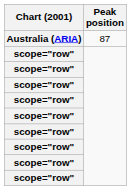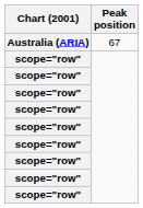Australia (ARIA) | Peak position: 87 -> 67
